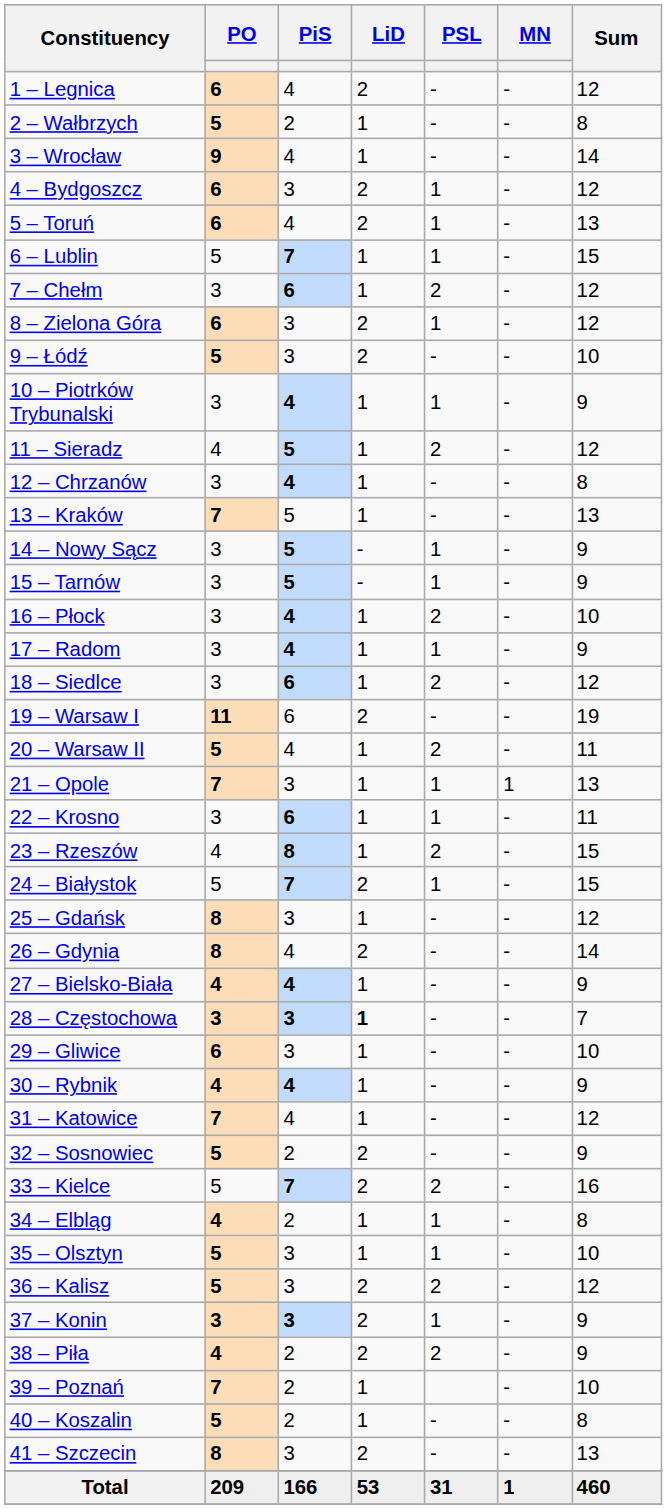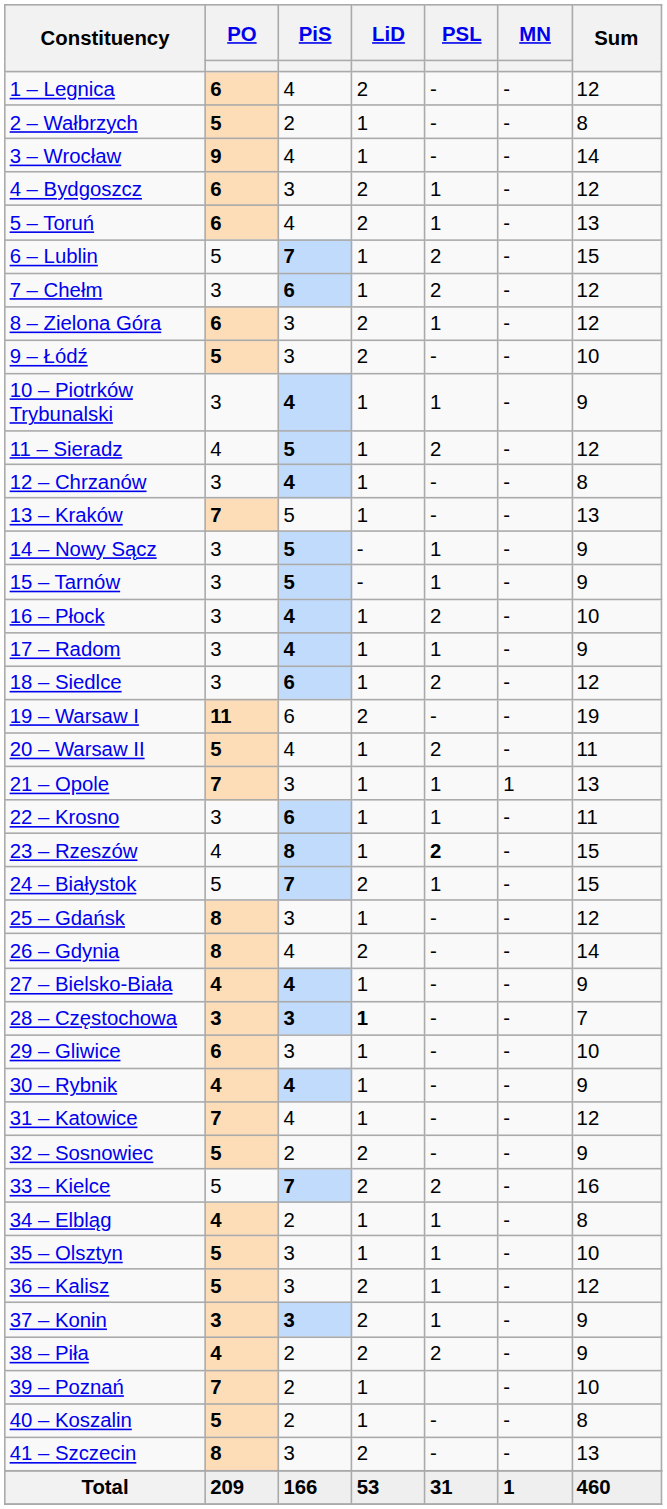6 – Lublin | PSL: 1 -> 2
23 – Rzeszów | PSL: normal -> bold
36 – Kalisz | PSL: 2 -> 1
